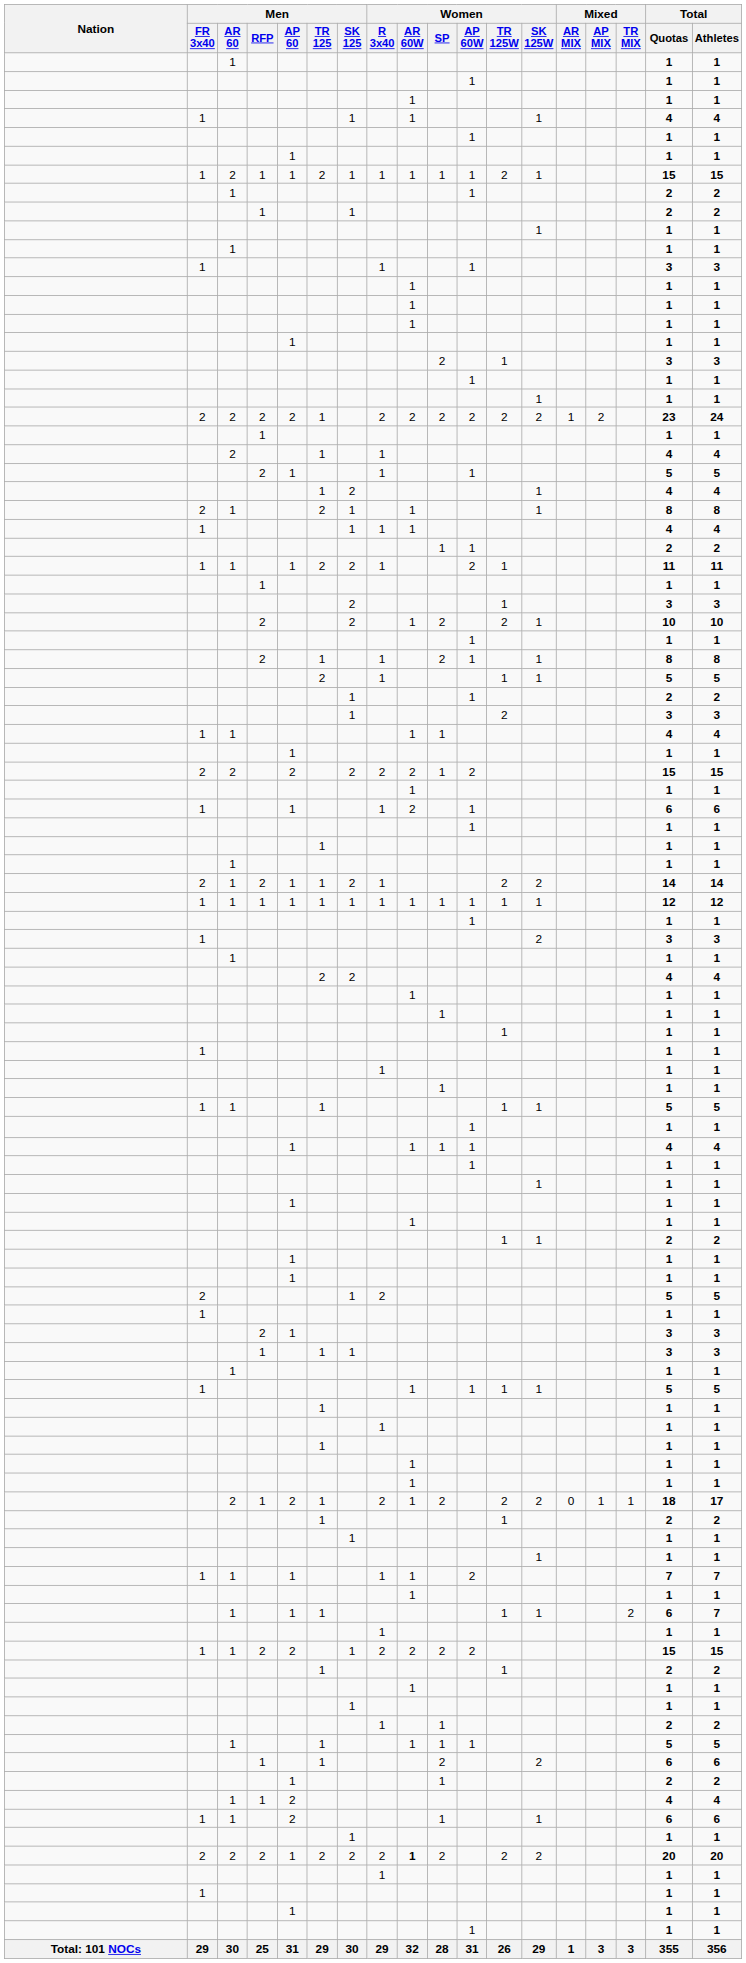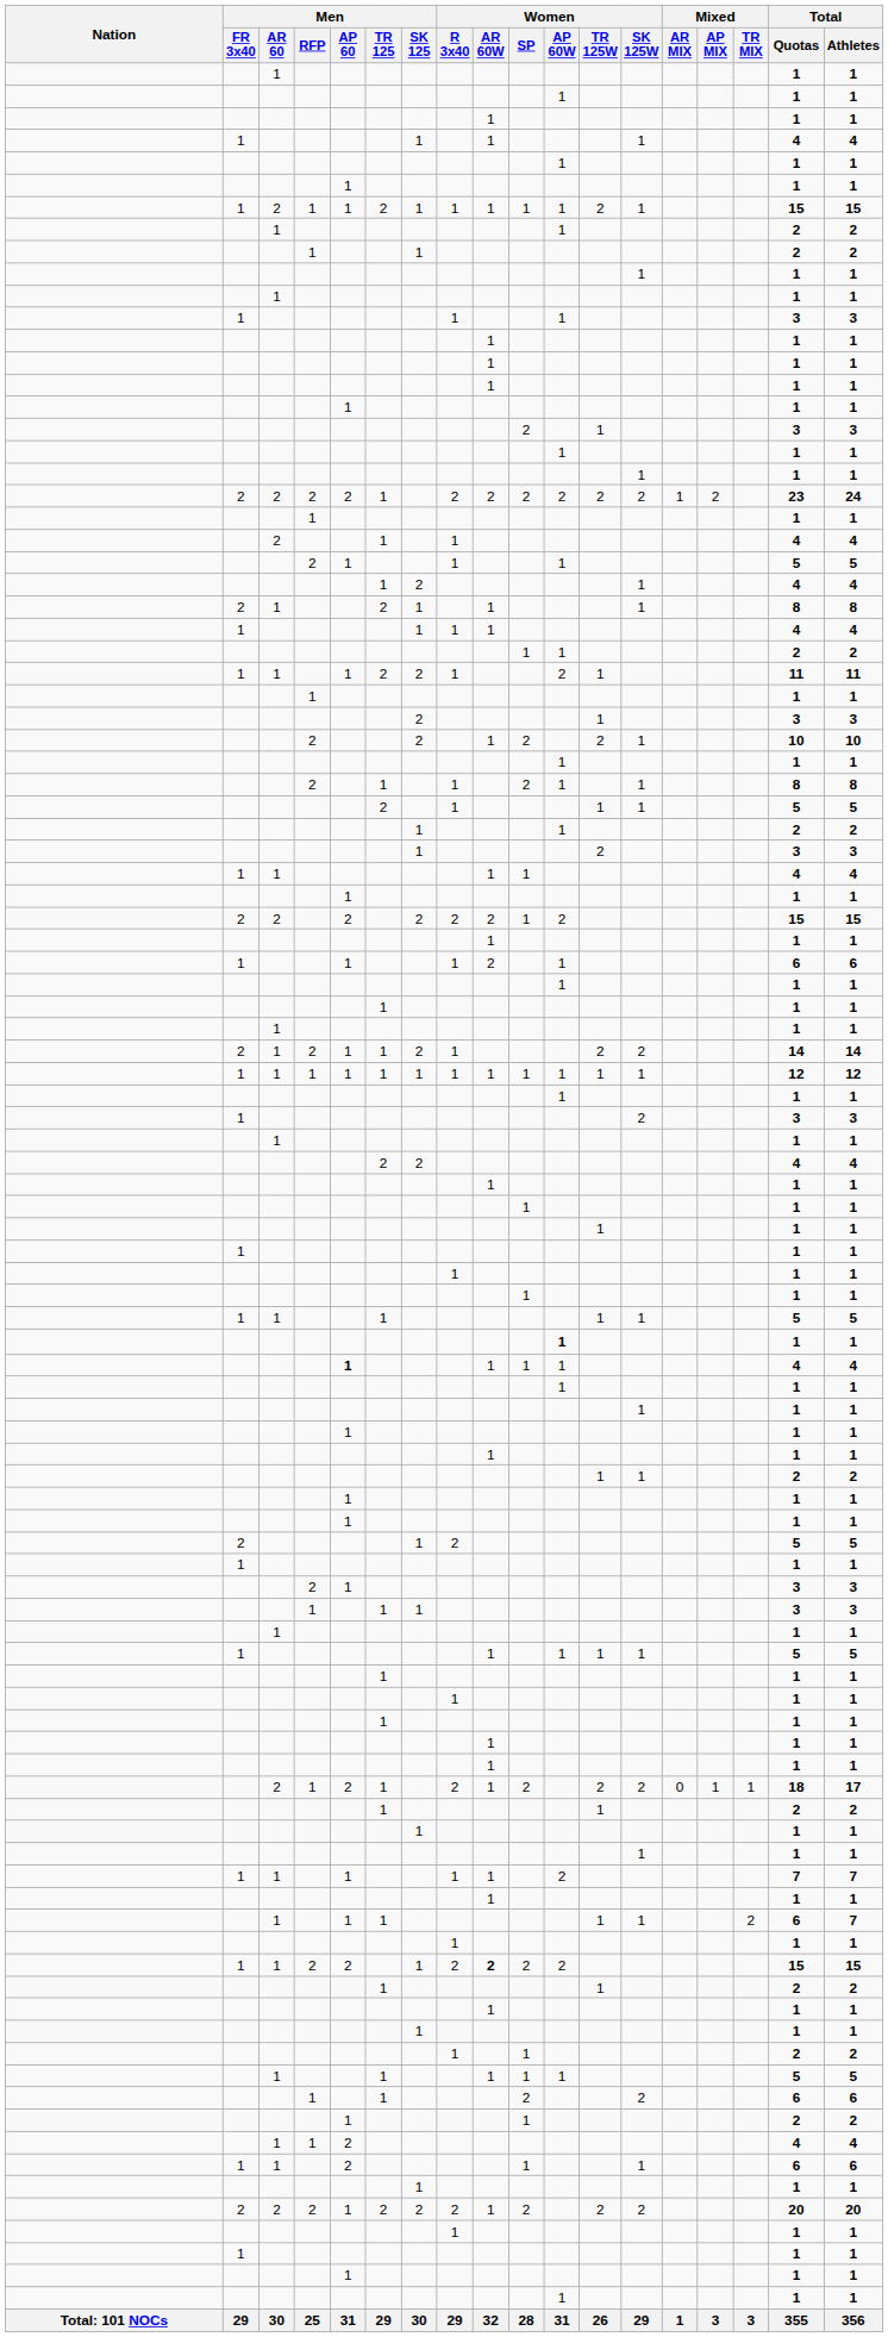row 60 | Women / AP 60W: normal -> bold
row 61 | Men / AP 60: normal -> bold
row 88 | Women / AR 60W: normal -> bold
row 99 | Women / AR 60W: bold -> normal
